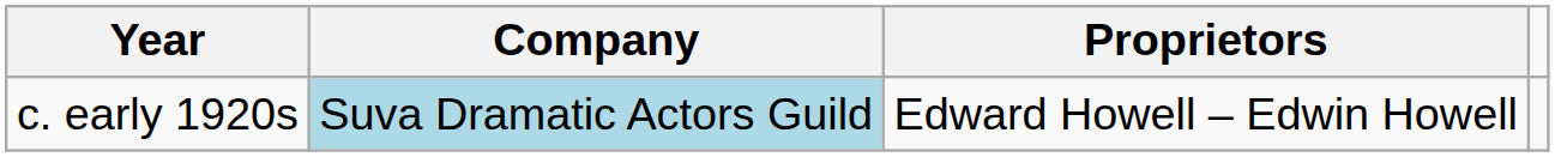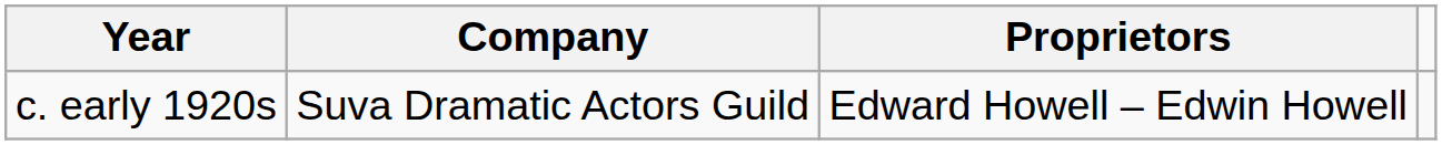c. early 1920s | Company: lightblue background -> no background
